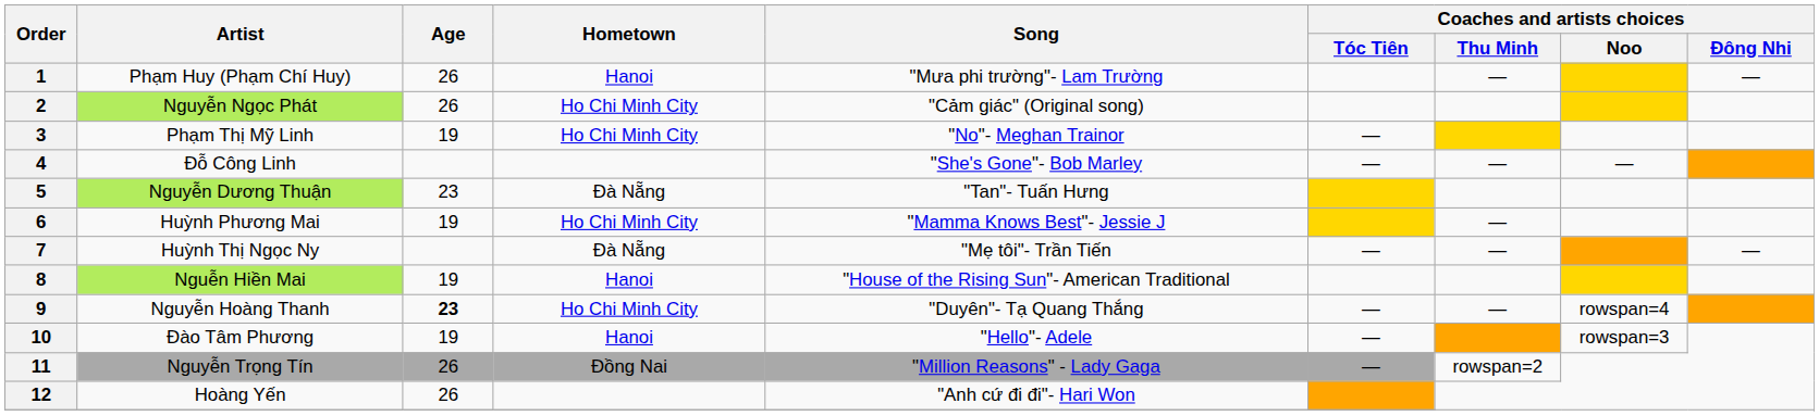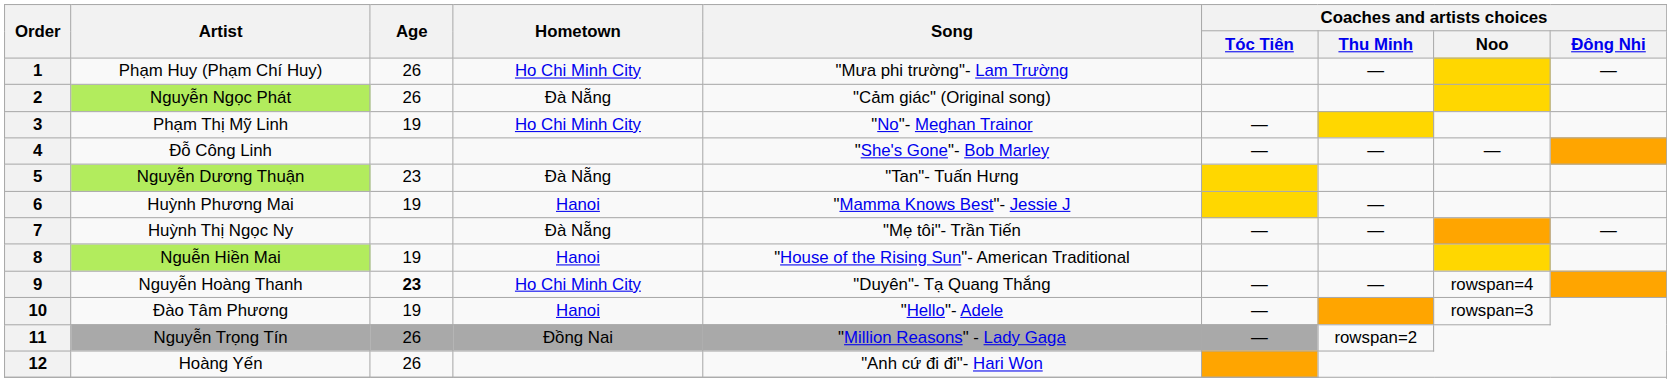1 | Hometown: Hanoi -> Ho Chi Minh City
2 | Hometown: Ho Chi Minh City -> Đà Nẵng
6 | Hometown: Ho Chi Minh City -> Hanoi
